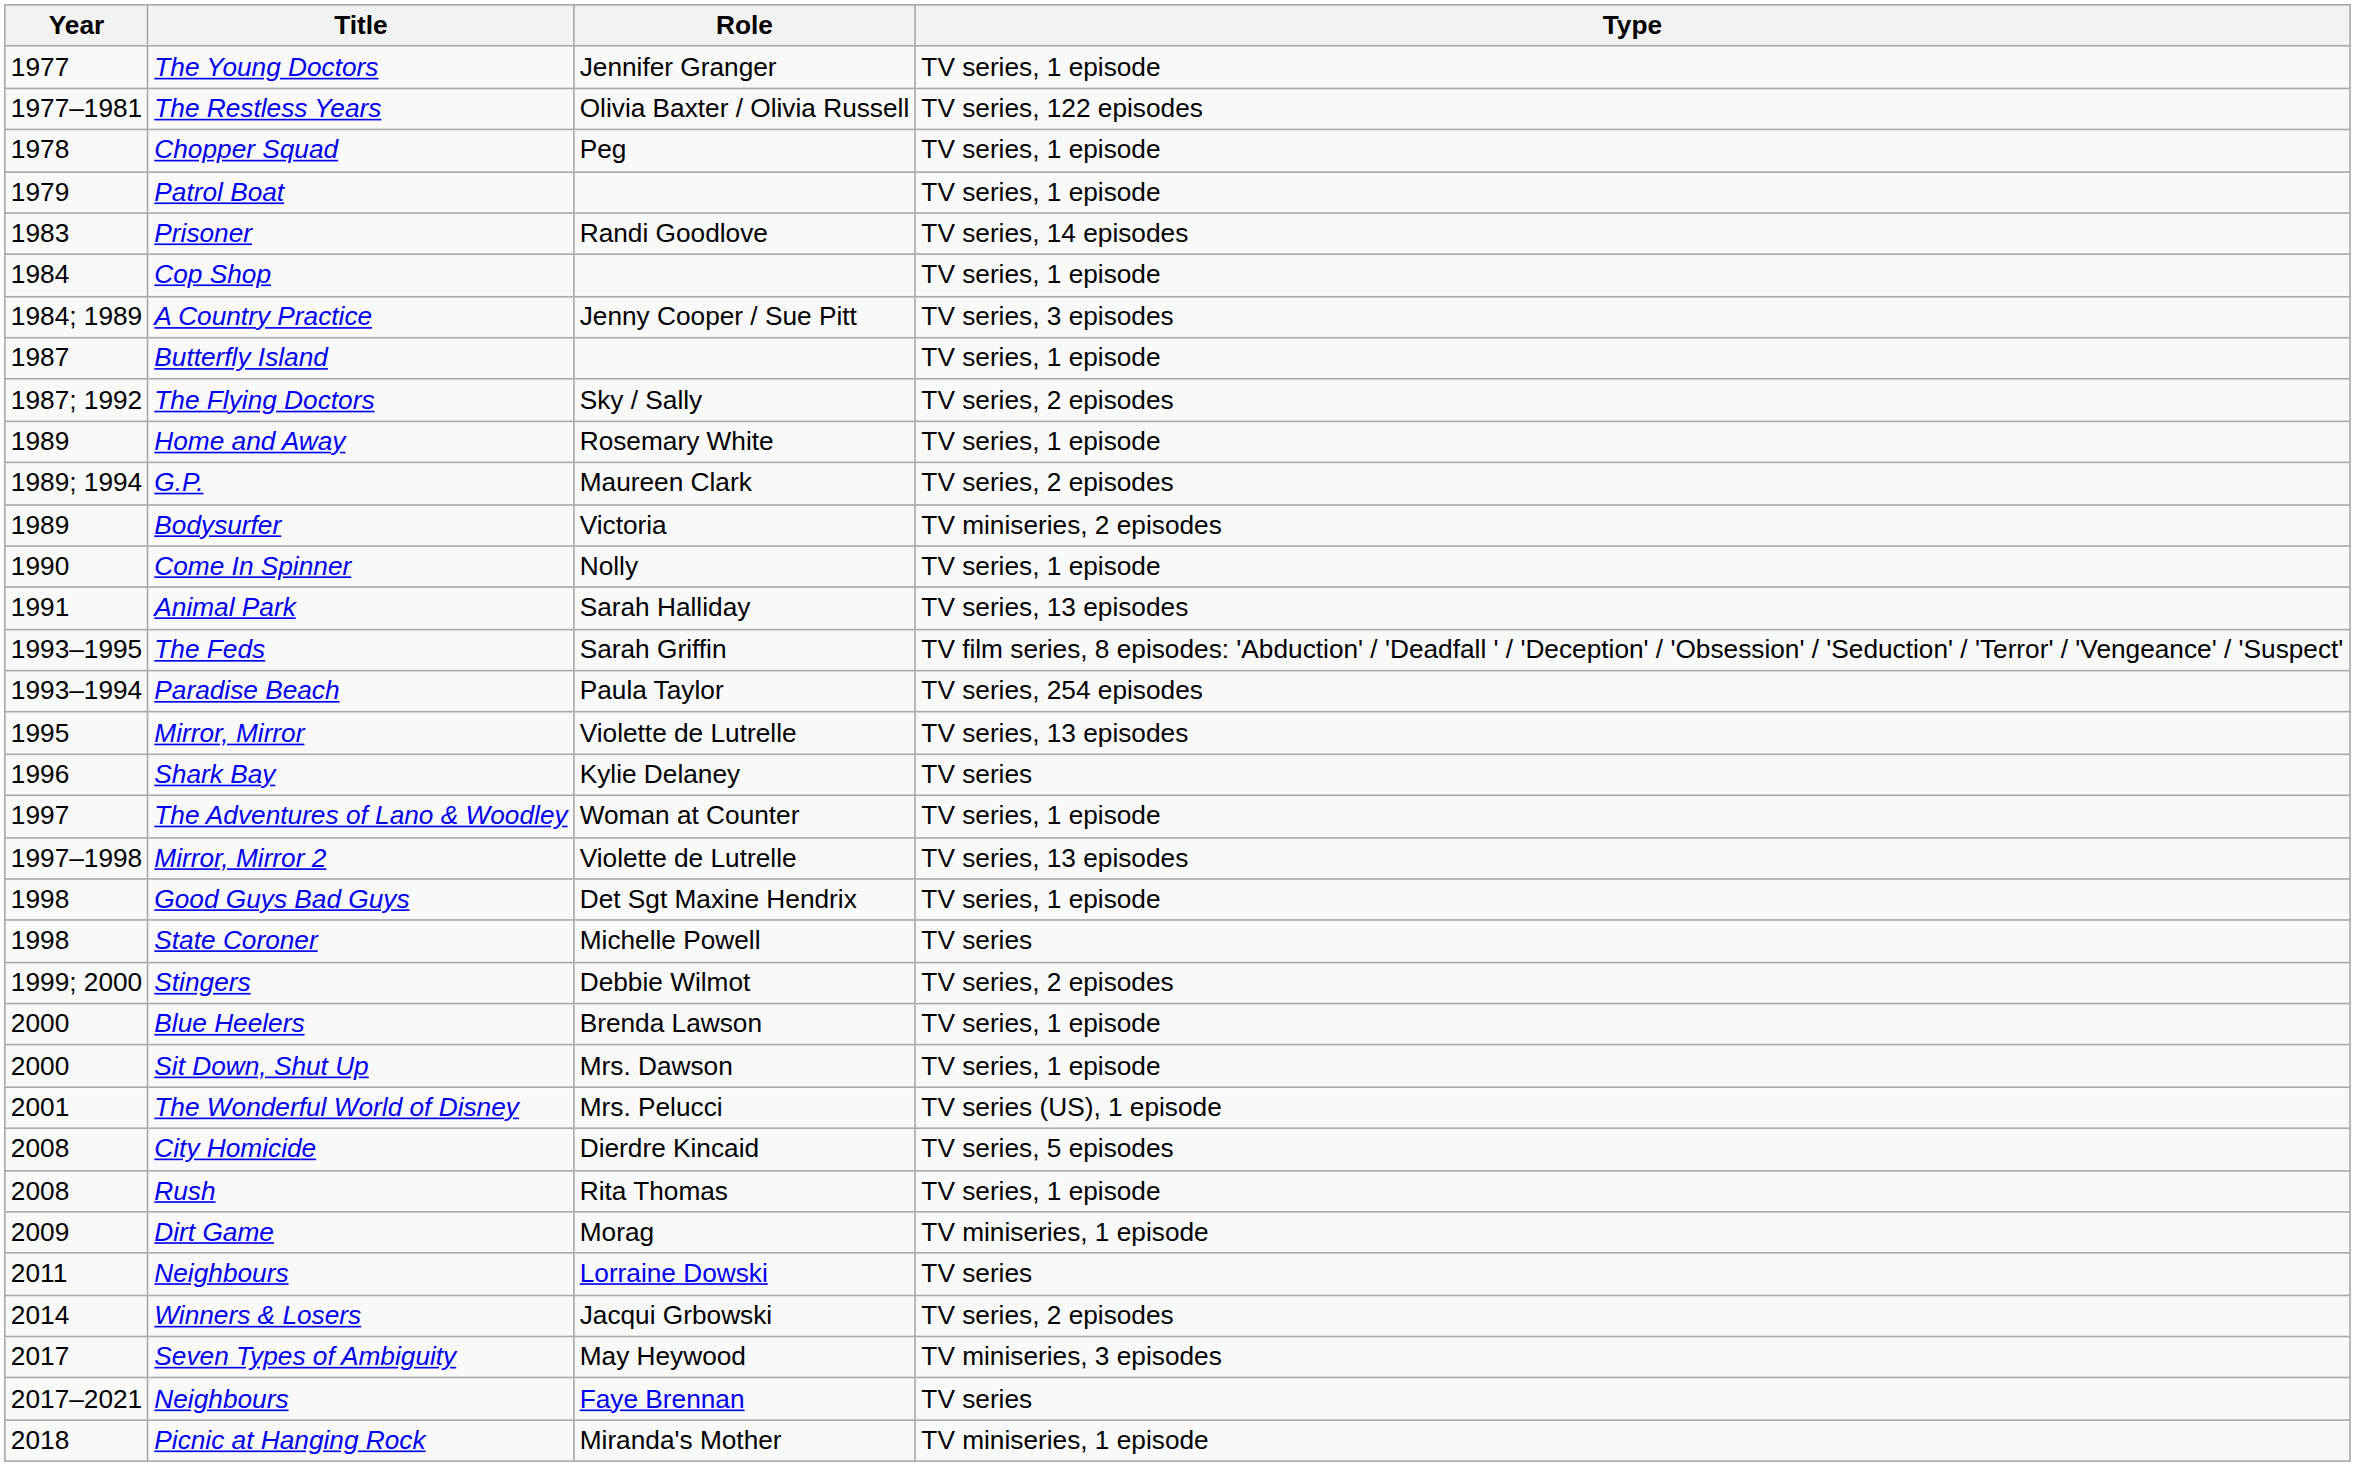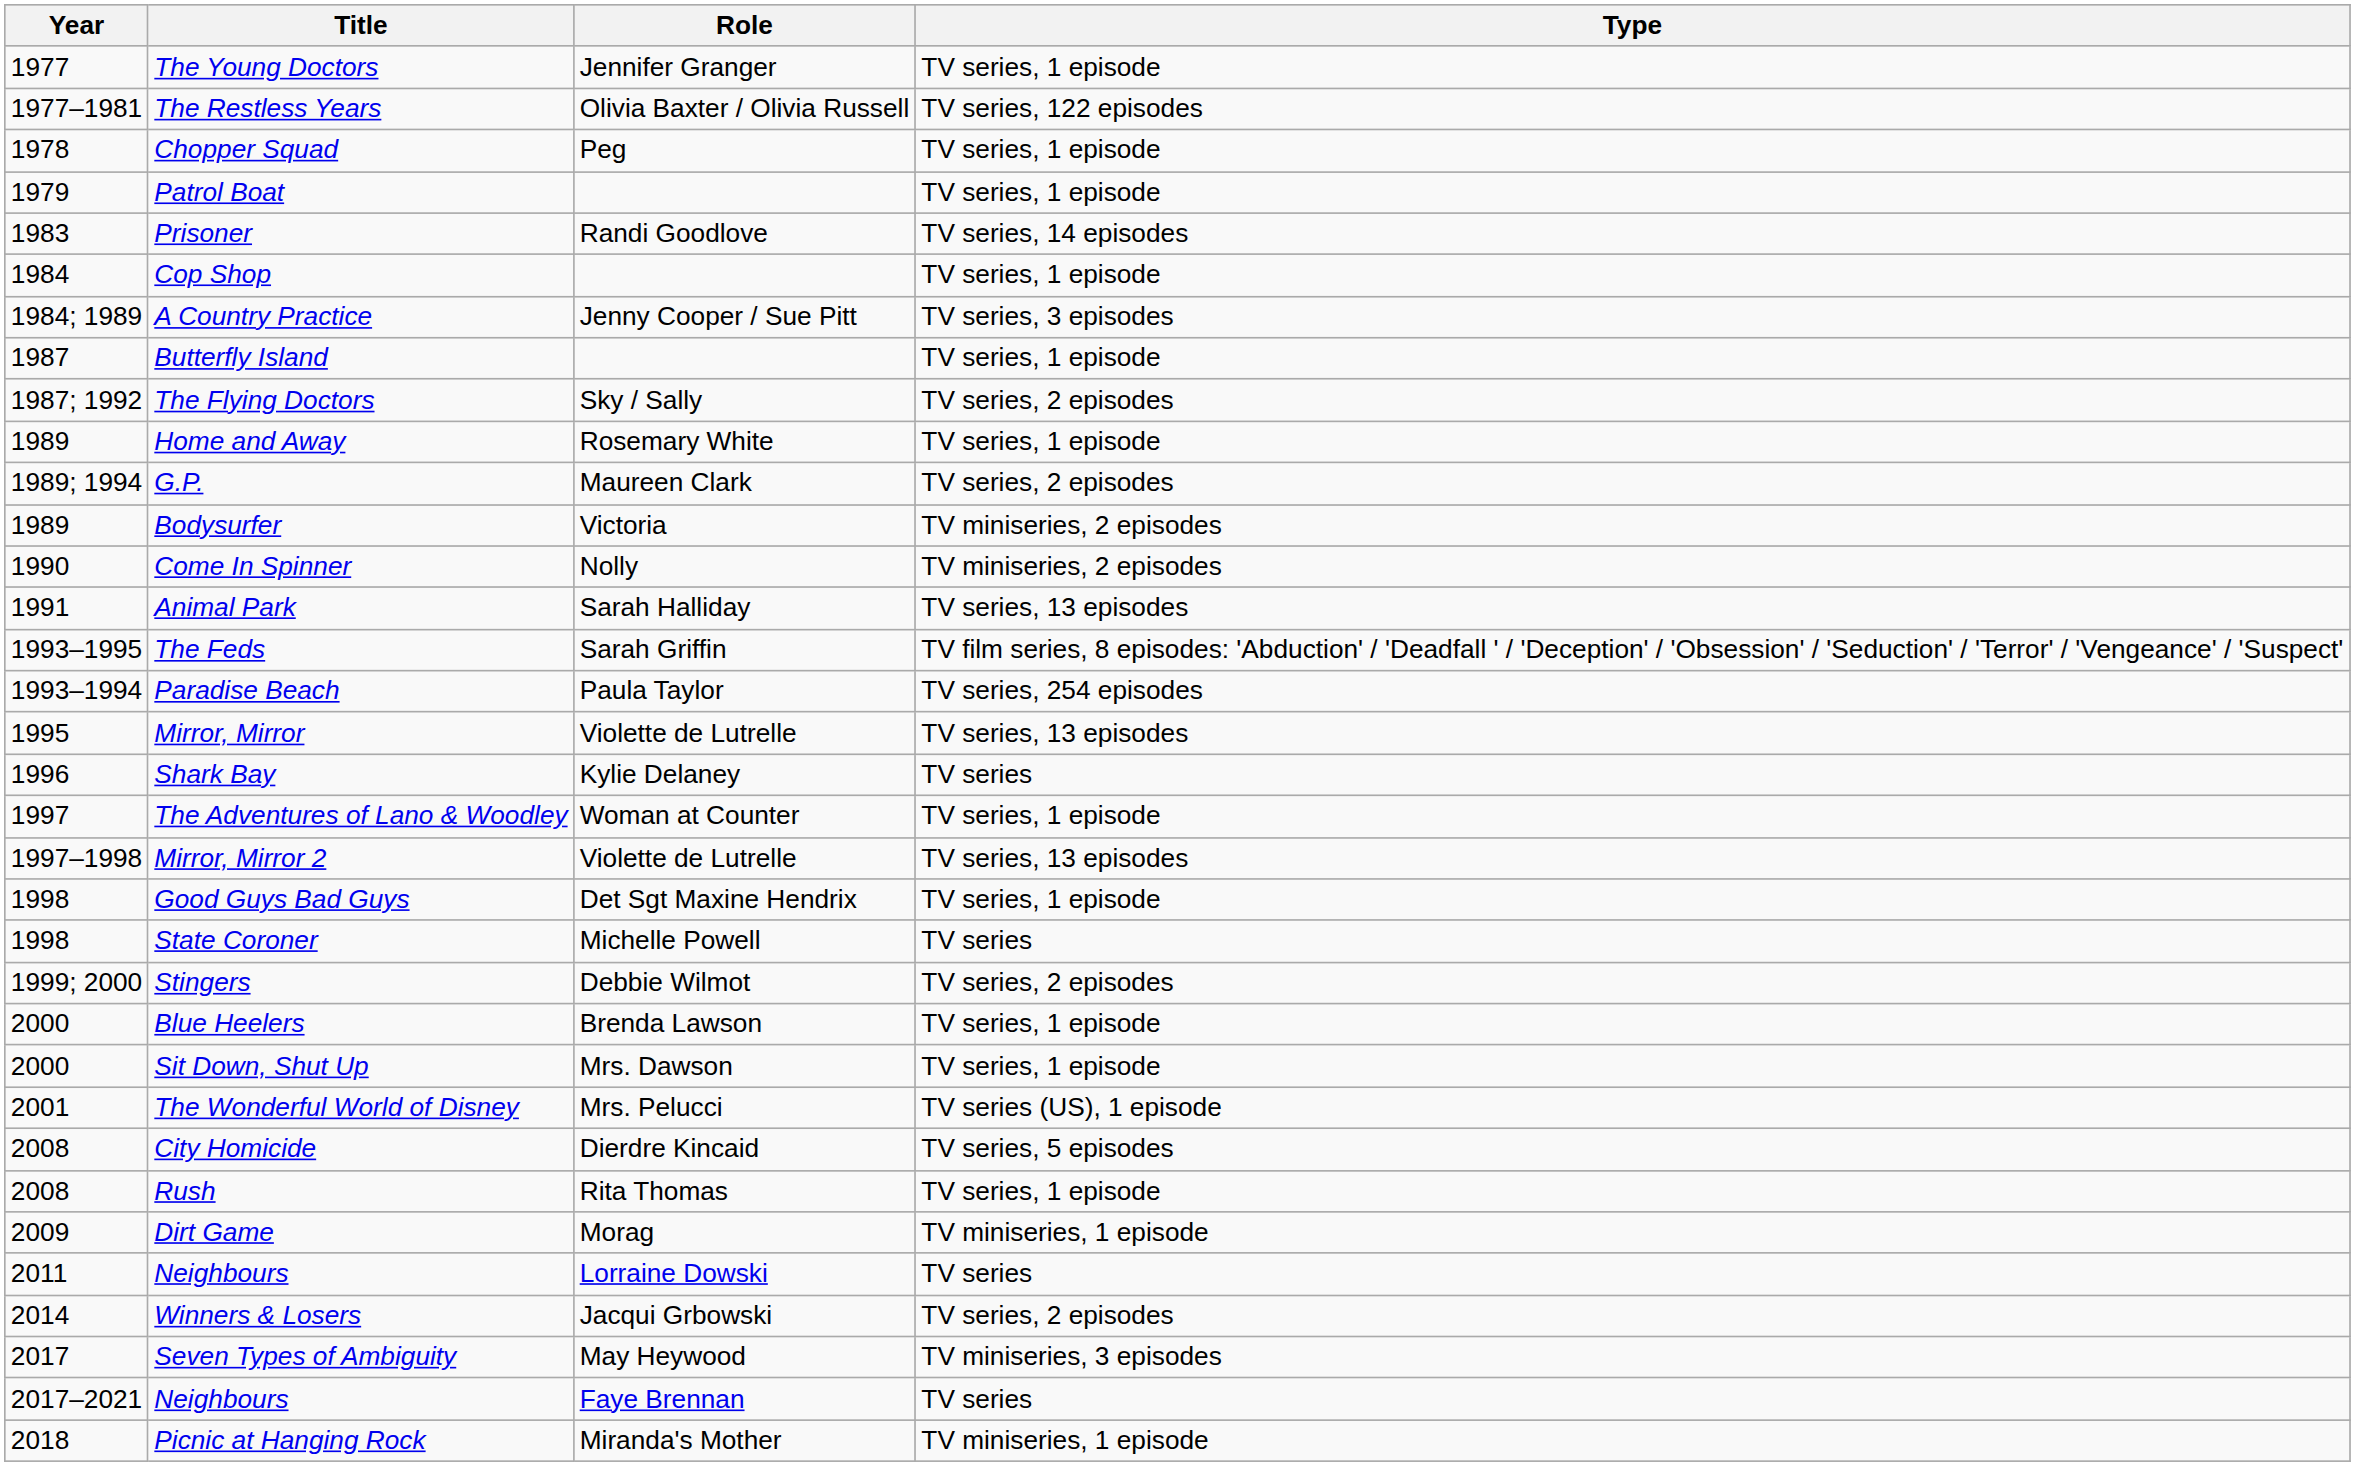Come In Spinner | Type: TV series, 1 episode -> TV miniseries, 2 episodes
